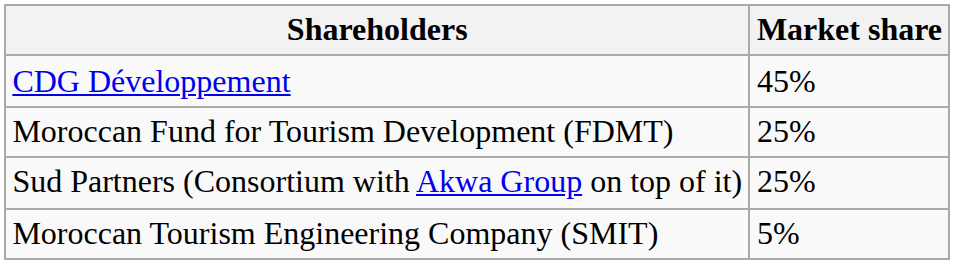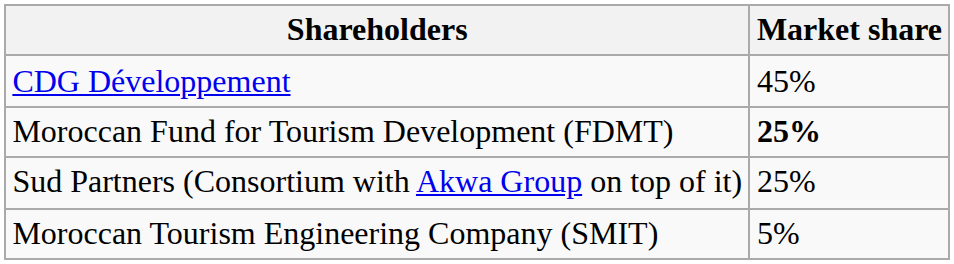Moroccan Fund for Tourism Development (FDMT) | Market share: normal -> bold
